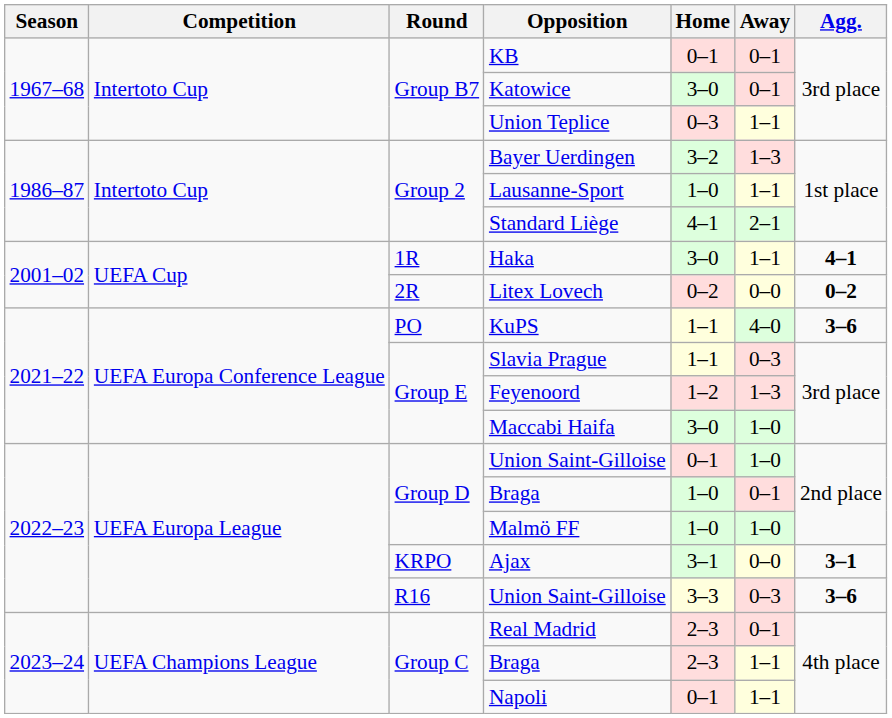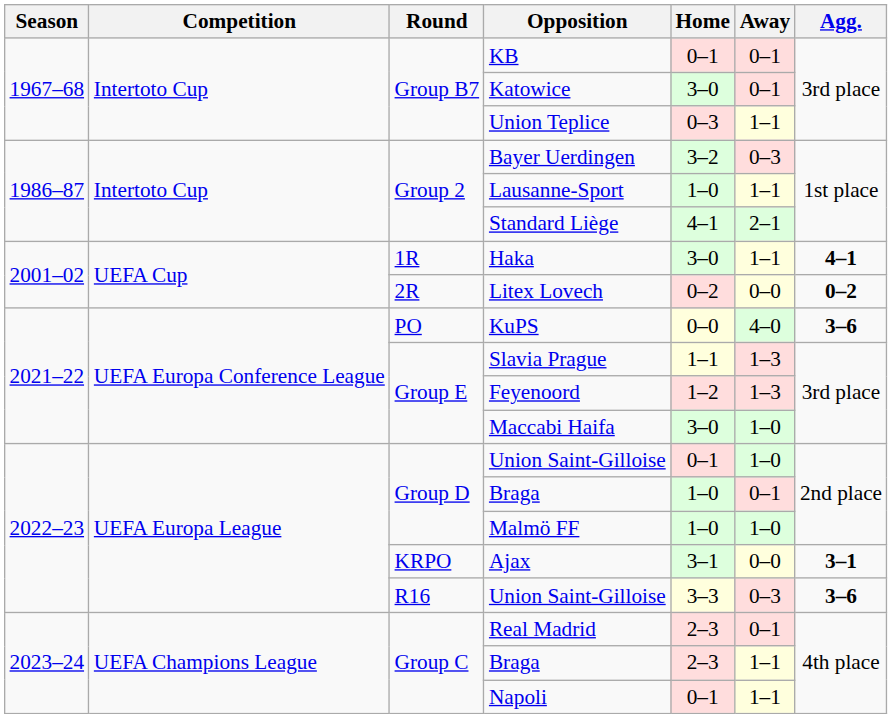Bayer Uerdingen | Away: 1–3 -> 0–3
KuPS | Home: 1–1 -> 0–0
Slavia Prague | Away: 0–3 -> 1–3
